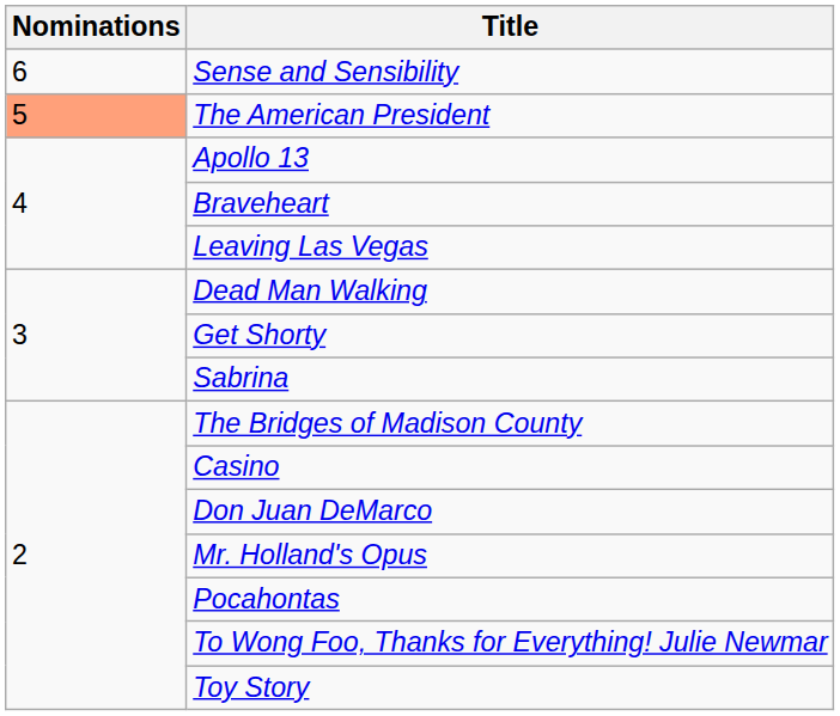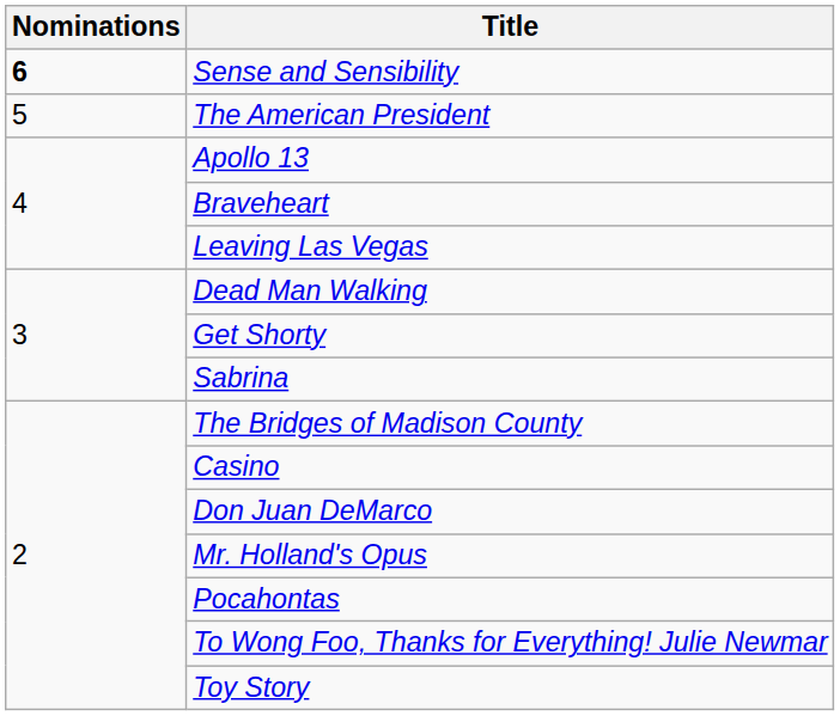Sense and Sensibility | Nominations: normal -> bold
The American President | Nominations: lightsalmon background -> no background
